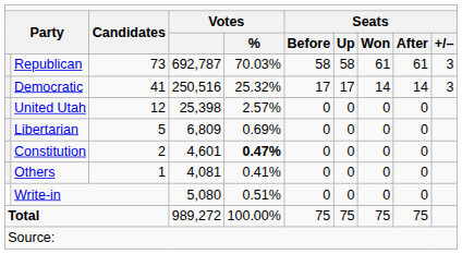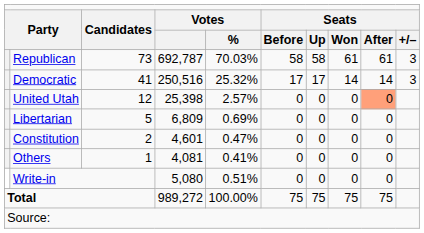United Utah | column 9: no background -> lightsalmon background
Constitution | column 5: bold -> normal
